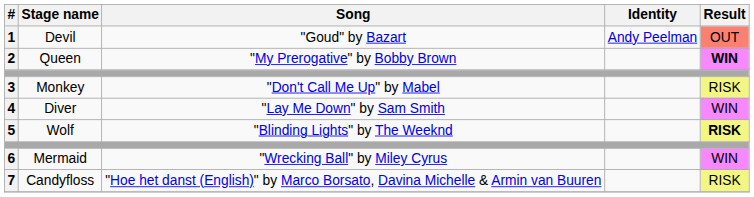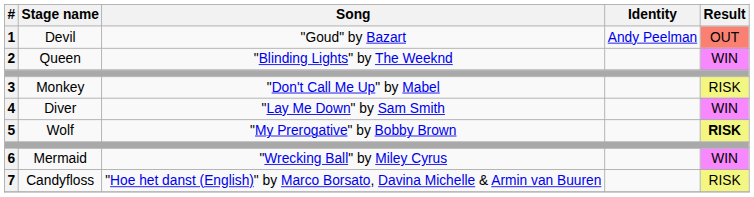2 | Song: "My Prerogative" by Bobby Brown -> "Blinding Lights" by The Weeknd
2 | Result: bold -> normal
5 | Song: "Blinding Lights" by The Weeknd -> "My Prerogative" by Bobby Brown
